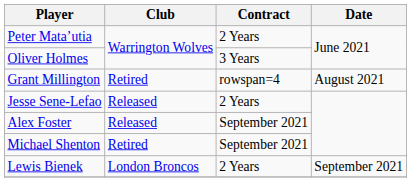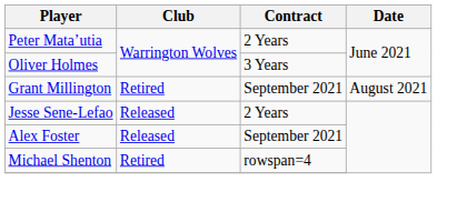Grant Millington | Contract: rowspan=4 -> September 2021
Michael Shenton | Contract: September 2021 -> rowspan=4
- row: Lewis Bienek | London Broncos | 2 Years | September 2021
